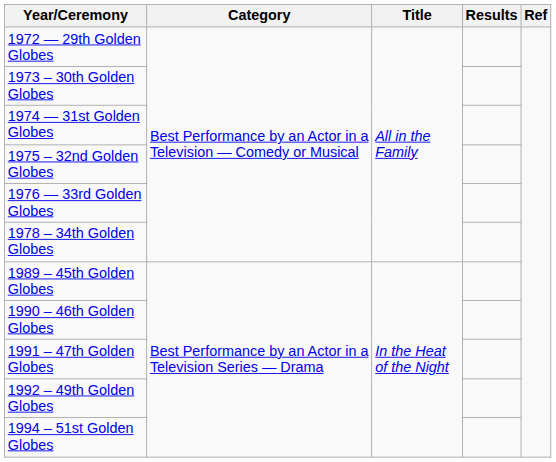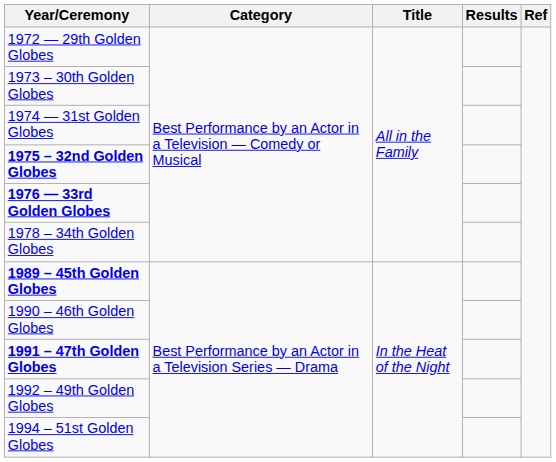1975 – 32nd Golden Globes | Year/Ceremony: normal -> bold
1976 — 33rd Golden Globes | Year/Ceremony: normal -> bold
1989 – 45th Golden Globes | Year/Ceremony: normal -> bold
1991 – 47th Golden Globes | Year/Ceremony: normal -> bold
